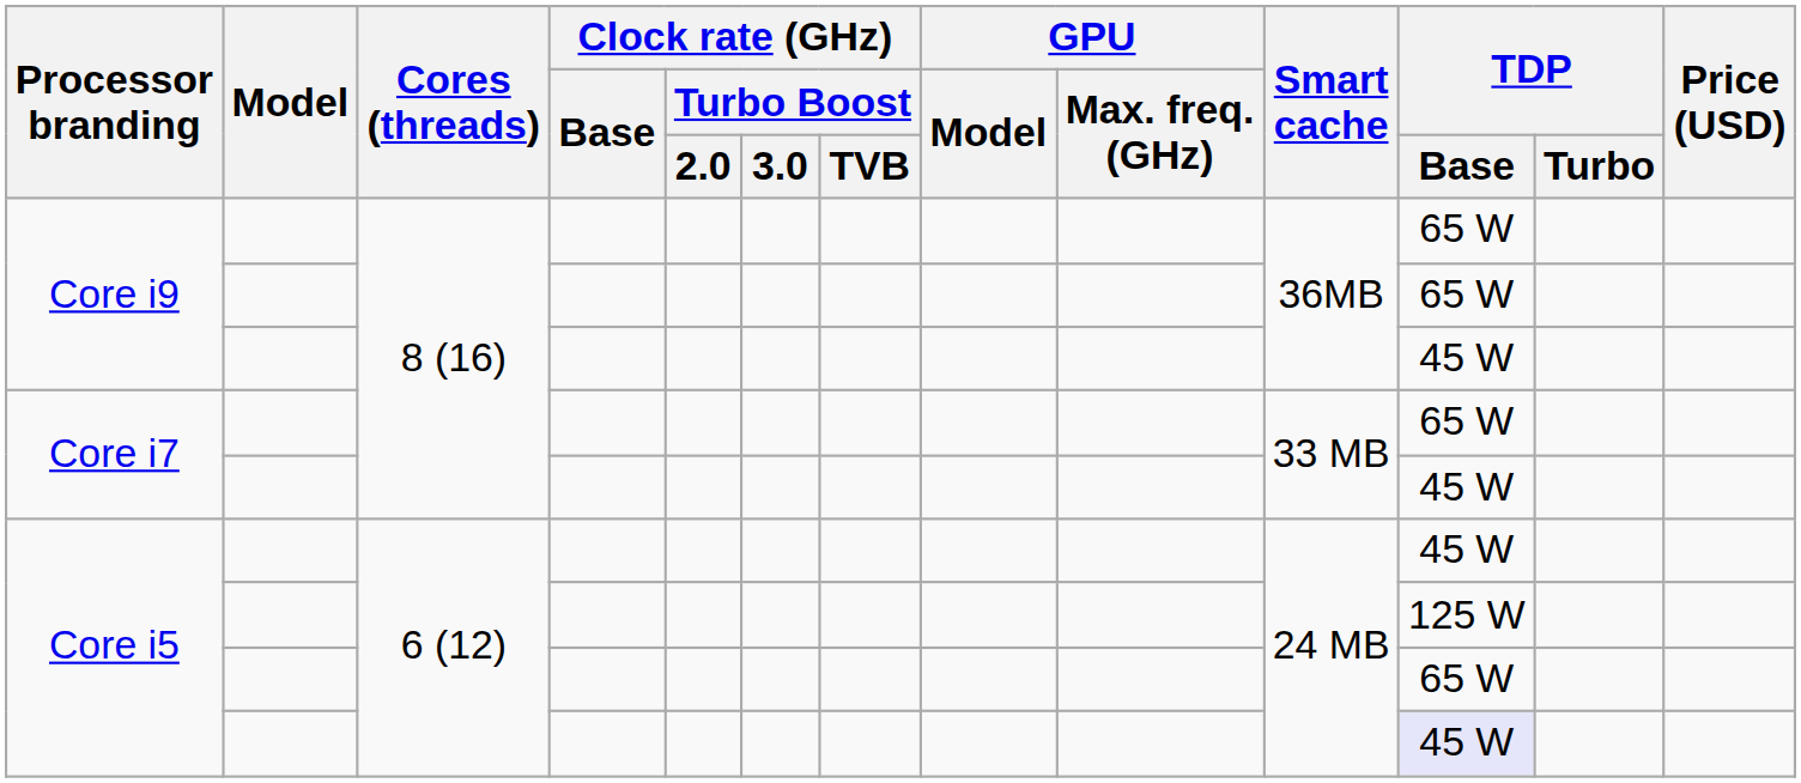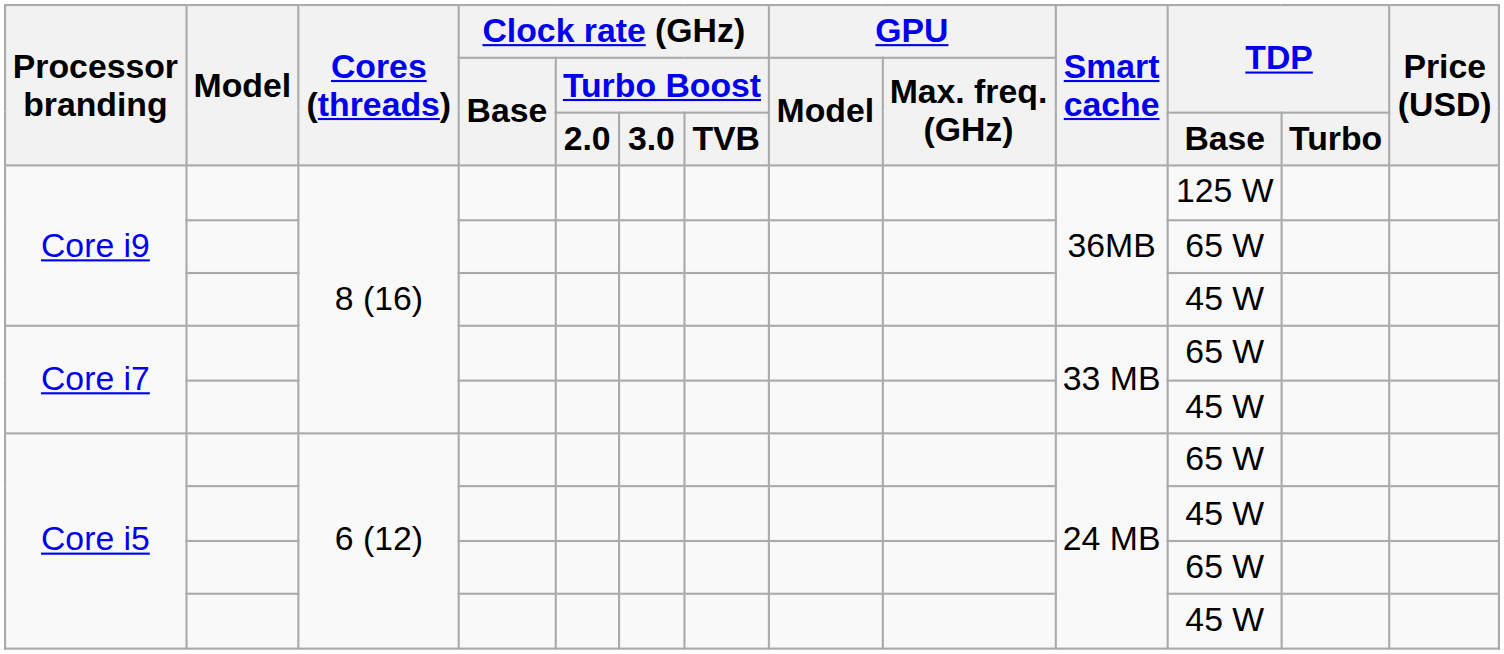row 4 | TDP / Base: 65 W -> 125 W
row 9 | TDP / Base: 45 W -> 65 W
row 10 | TDP / Base: 125 W -> 45 W
row 12 | TDP / Base: lavender background -> no background
